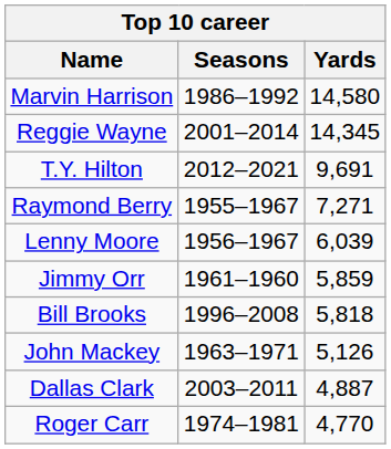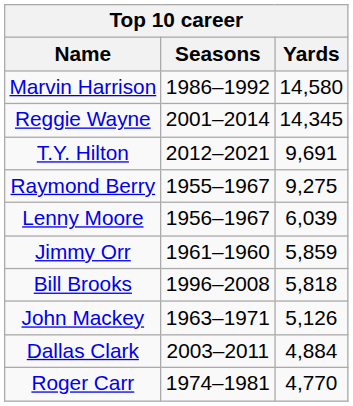Raymond Berry | Yards: 7,271 -> 9,275
Dallas Clark | Yards: 4,887 -> 4,884
